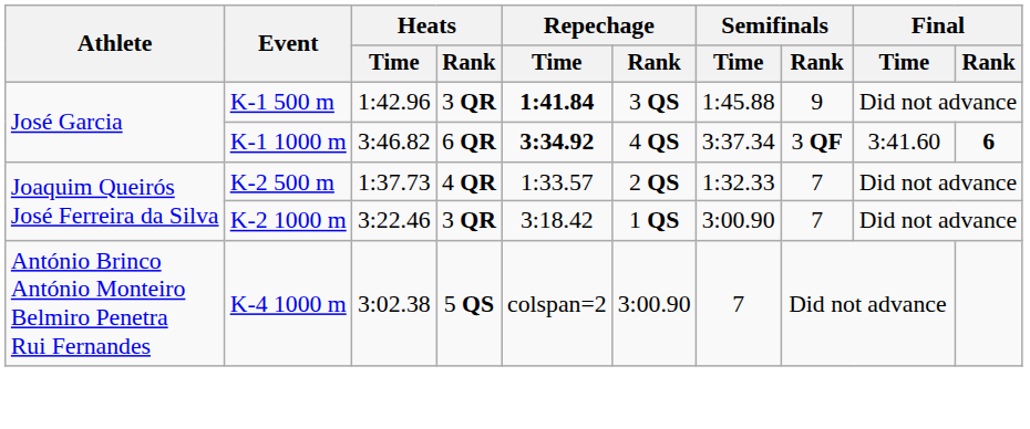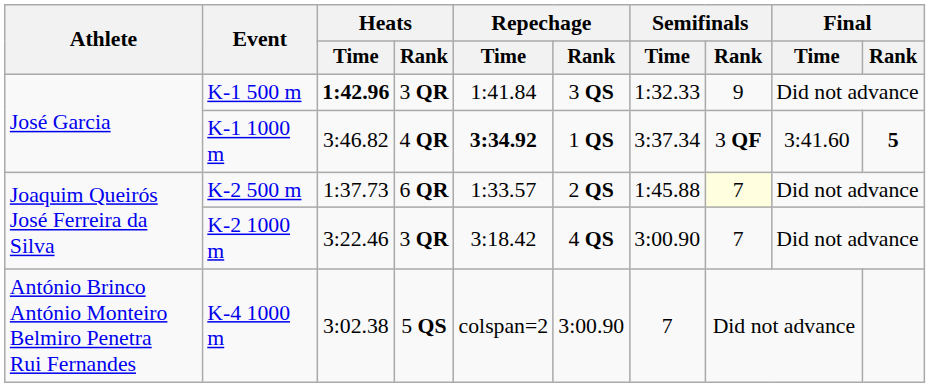K-1 500 m | Heats / Time: normal -> bold
K-1 500 m | Repechage / Time: bold -> normal
K-1 500 m | Semifinals / Time: 1:45.88 -> 1:32.33
K-1 1000 m | Heats / Rank: 6 QR -> 4 QR
K-1 1000 m | Repechage / Rank: 4 QS -> 1 QS
K-1 1000 m | Final / Rank: 6 -> 5
K-2 500 m | Heats / Rank: 4 QR -> 6 QR
K-2 500 m | Semifinals / Time: 1:32.33 -> 1:45.88
K-2 500 m | Semifinals / Rank: no background -> lightyellow background
K-2 1000 m | Repechage / Rank: 1 QS -> 4 QS
